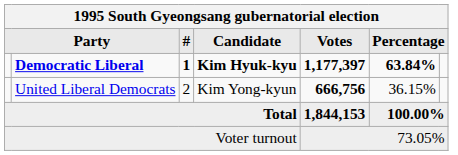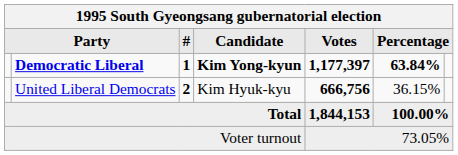Democratic Liberal | Candidate: Kim Hyuk-kyu -> Kim Yong-kyun
United Liberal Democrats | #: normal -> bold
United Liberal Democrats | Candidate: Kim Yong-kyun -> Kim Hyuk-kyu
